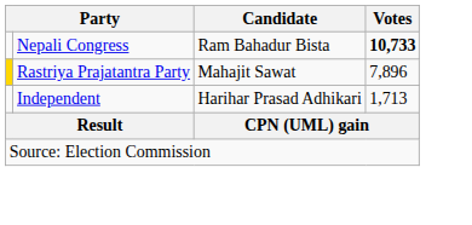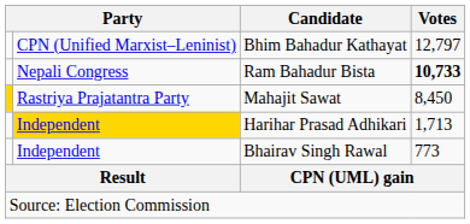+ row: CPN (Unified Marxist–Leninist) | Bhim Bahadur Kathayat | 12,797
Mahajit Sawat | Votes: 7,896 -> 8,450
Harihar Prasad Adhikari | column 2: no background -> gold background
+ row: Independent | Bhairav Singh Rawal | 773
